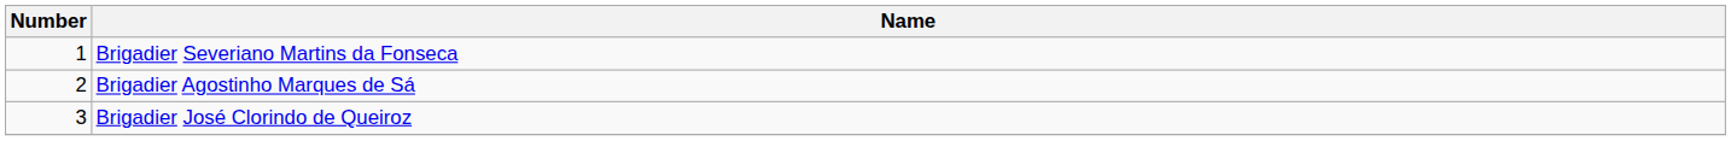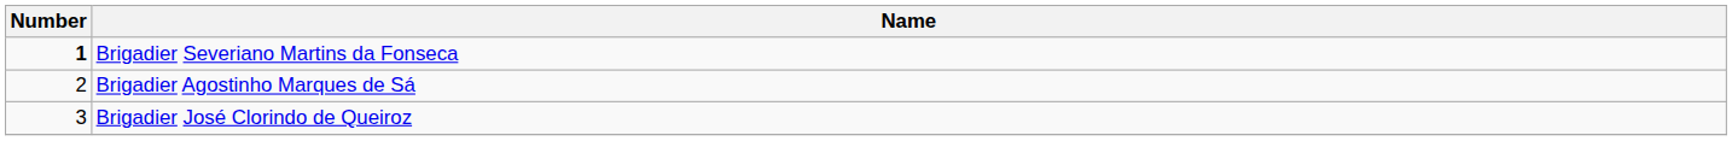Brigadier Severiano Martins da Fonseca | Number: normal -> bold
